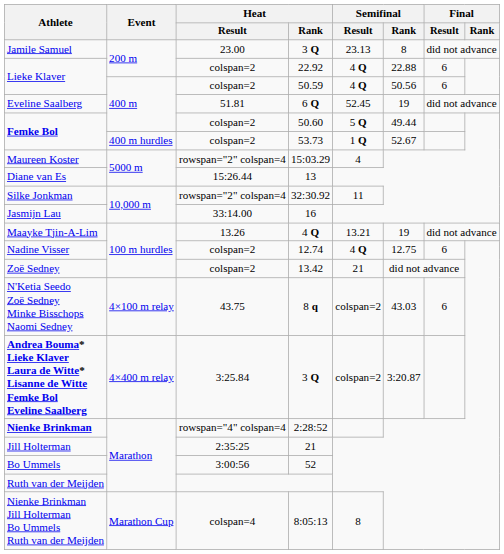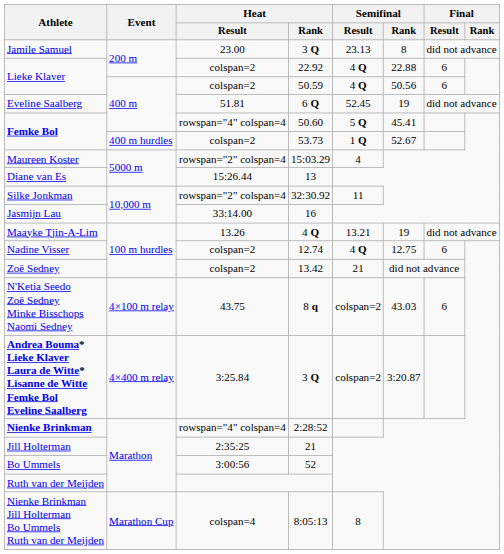Femke Bol / 50.60 | Heat / Result: colspan=2 -> rowspan="4" colspan=4
Femke Bol / 50.60 | Semifinal / Rank: 49.44 -> 45.41
